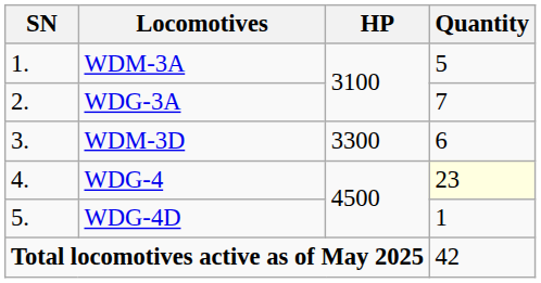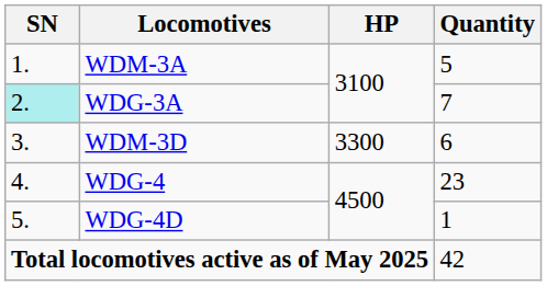WDG-3A | SN: no background -> paleturquoise background
WDG-4 | Quantity: lightyellow background -> no background
